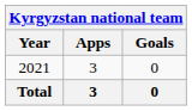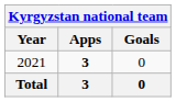2021 | Apps: normal -> bold
